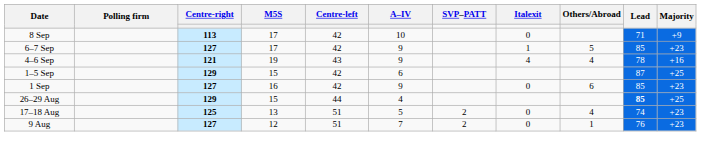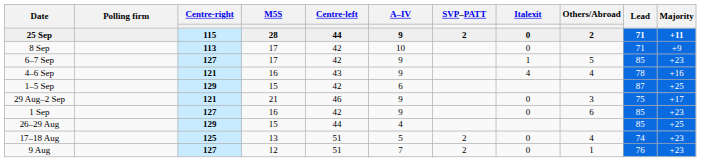+ row: 25 Sep | 115 | 28 | 44 | 9 | 2 | 0 | 2 | 71 | +11
4–6 Sep | M5S: 19 -> 16
+ row: 29 Aug–2 Sep | 121 | 21 | 46 | 9 | 0 | 3 | 75 | +17
26–29 Aug | Lead: bold -> normal
